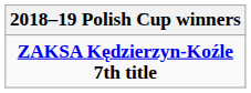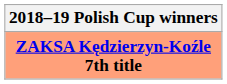row 2 | column 1: no background -> lightsalmon background
